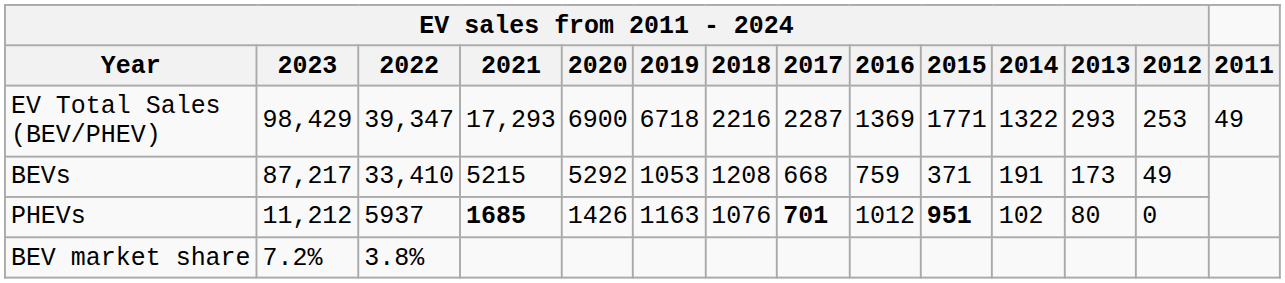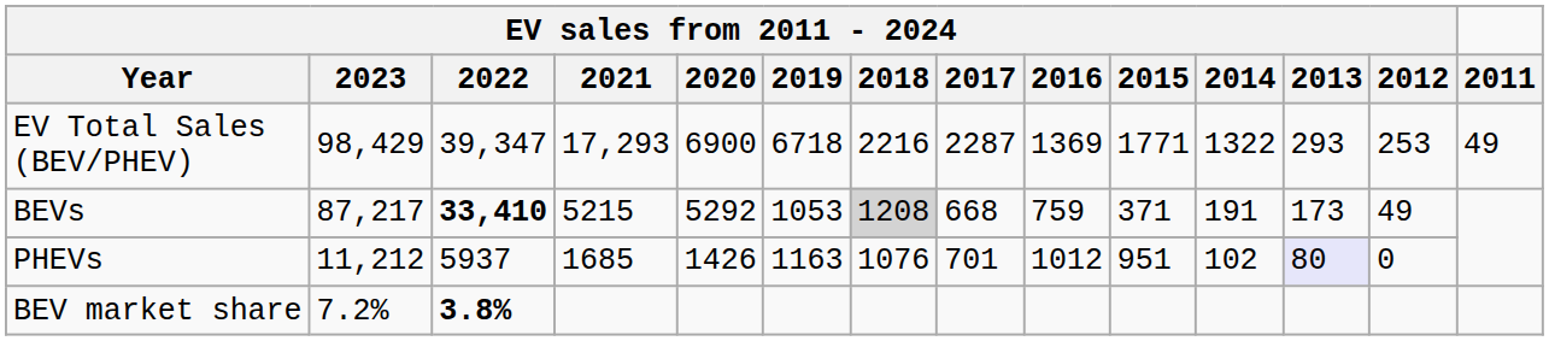BEVs | EV sales from 2011 - 2024 / 2022: normal -> bold
BEVs | EV sales from 2011 - 2024 / 2018: no background -> lightgrey background
PHEVs | EV sales from 2011 - 2024 / 2021: bold -> normal
PHEVs | EV sales from 2011 - 2024 / 2017: bold -> normal
PHEVs | EV sales from 2011 - 2024 / 2015: bold -> normal
PHEVs | EV sales from 2011 - 2024 / 2013: no background -> lavender background
BEV market share | EV sales from 2011 - 2024 / 2022: normal -> bold
